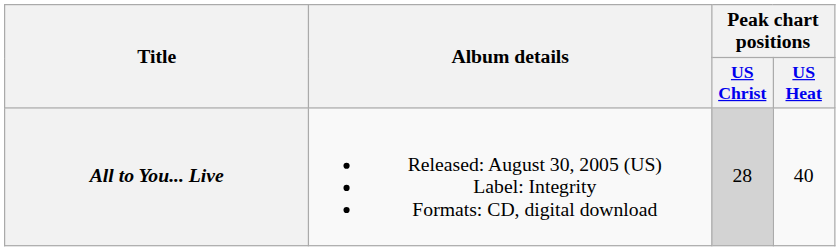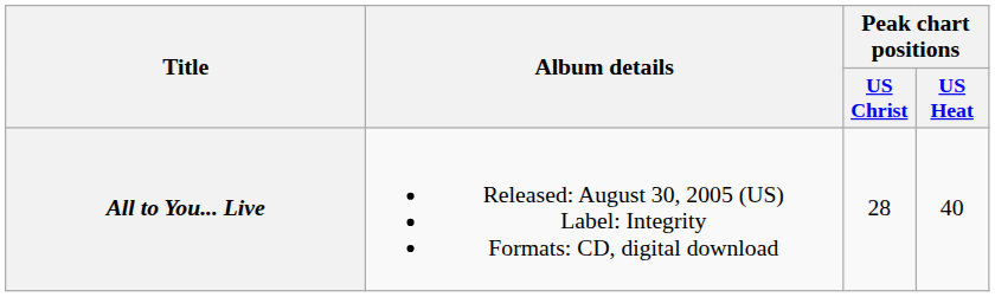row 3 | Peak chart positions / US Christ: lightgrey background -> no background
